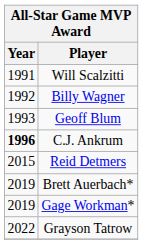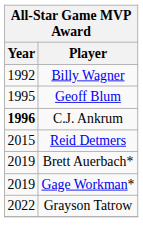- row: 1991 | Will Scalzitti
Geoff Blum | Year: 1993 -> 1995
